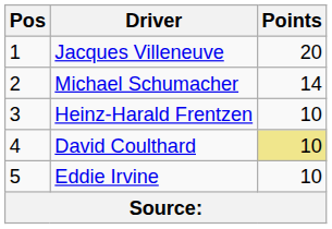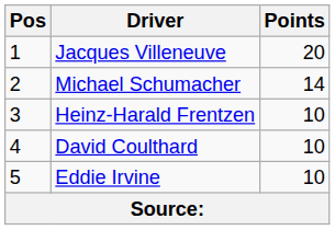David Coulthard | Points: khaki background -> no background
